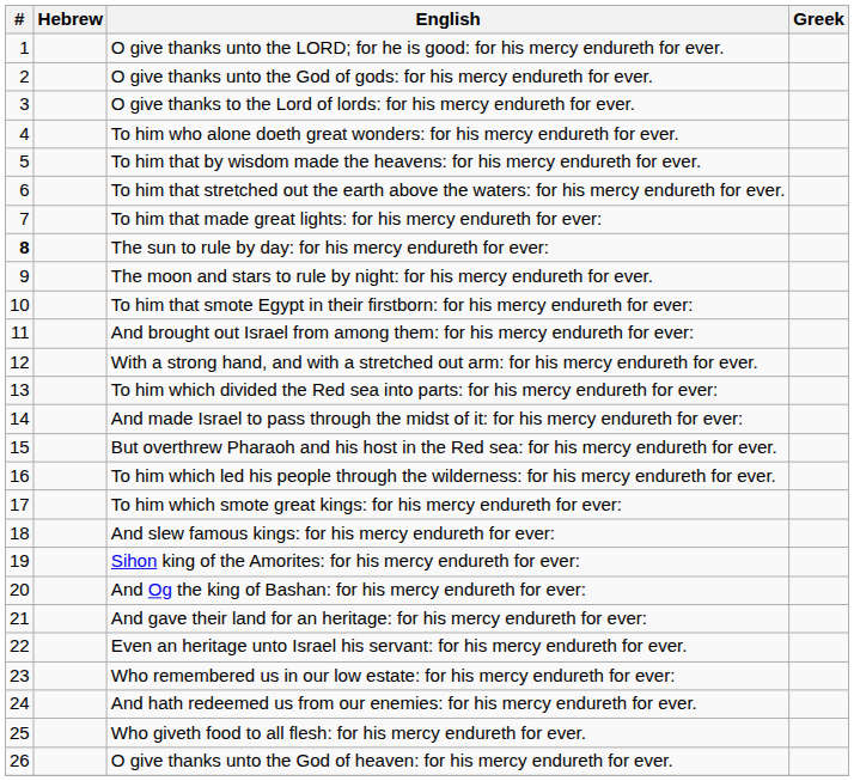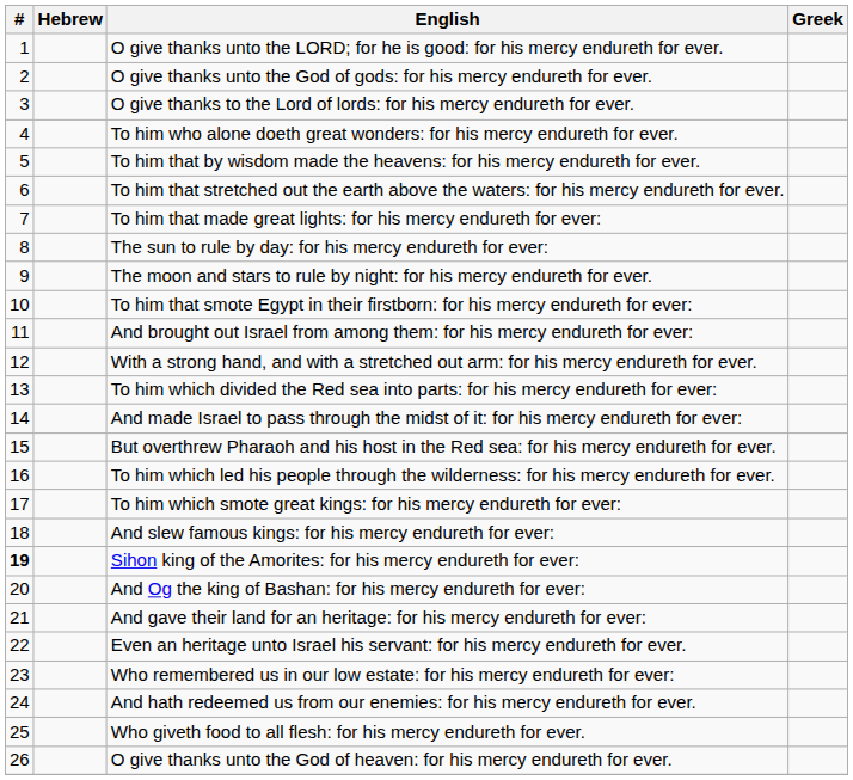The sun to rule by day: for his mercy endureth for ever: | #: bold -> normal
Sihon king of the Amorites: for his mercy endureth for ever: | #: normal -> bold
